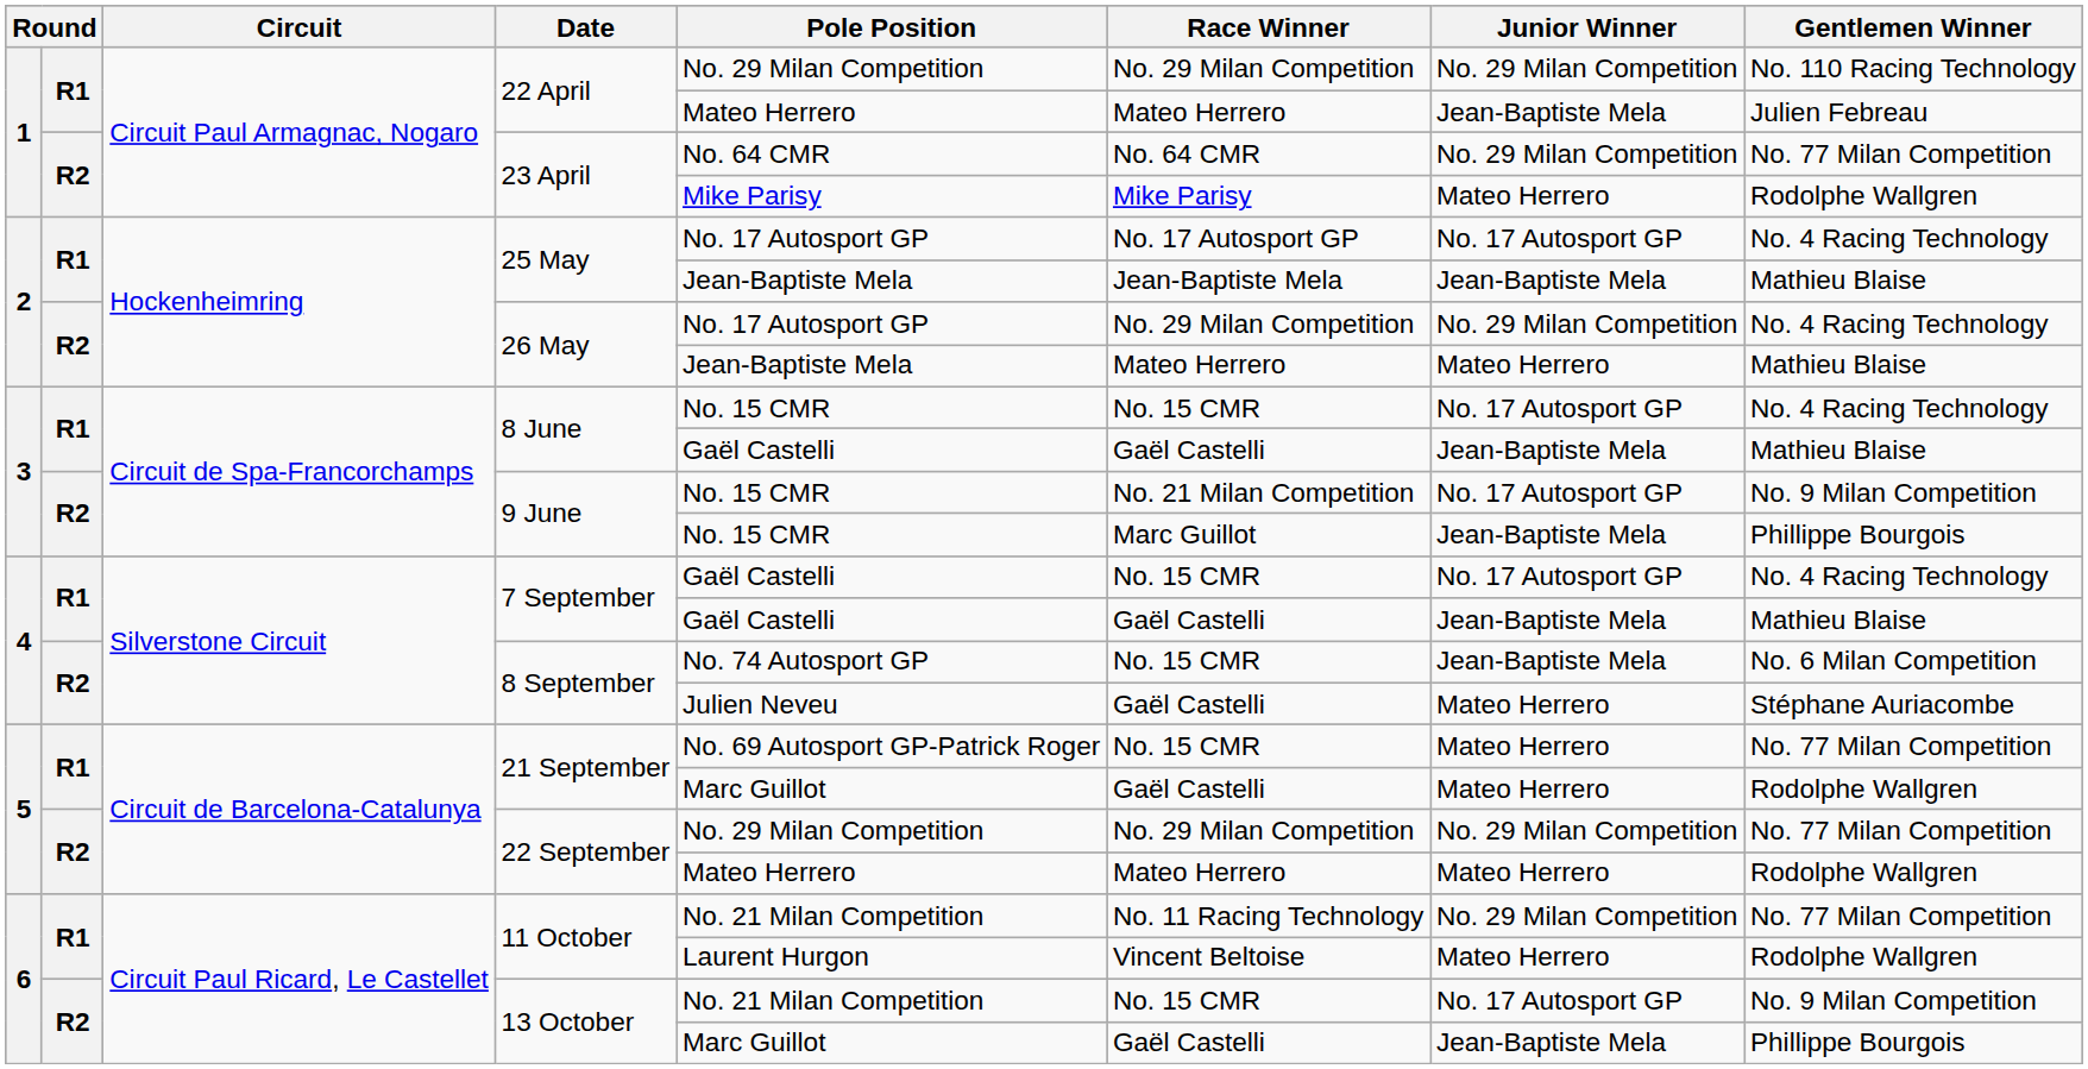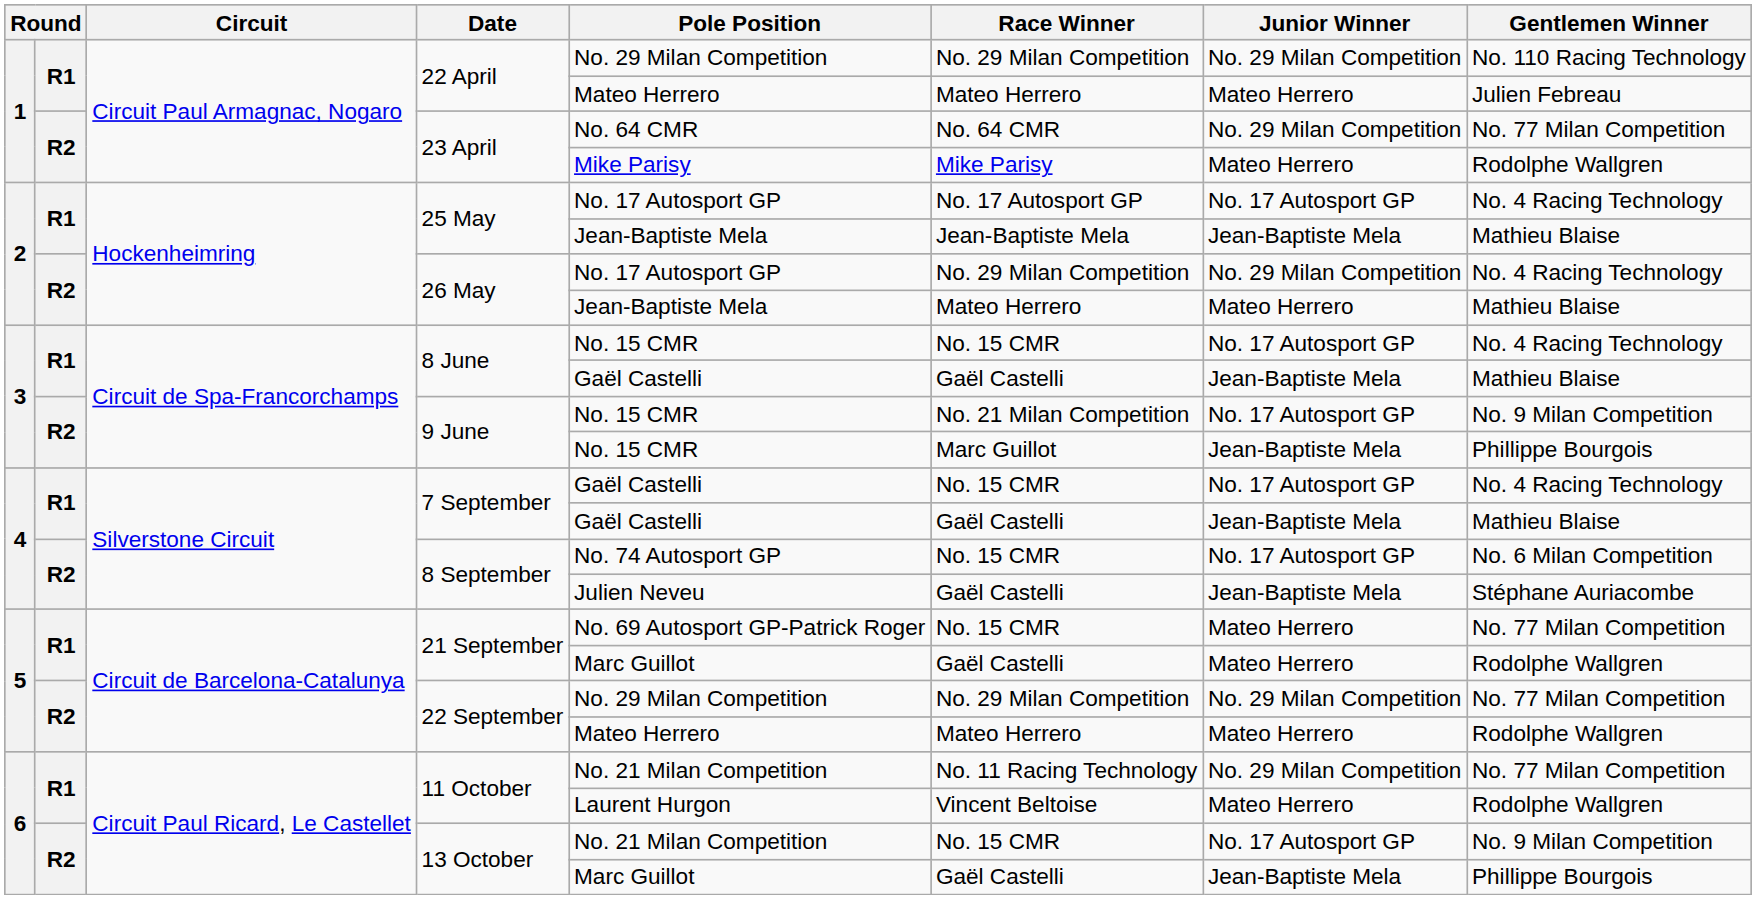row 3 | Junior Winner: Jean-Baptiste Mela -> Mateo Herrero
row 16 | Junior Winner: Jean-Baptiste Mela -> No. 17 Autosport GP
row 17 | Junior Winner: Mateo Herrero -> Jean-Baptiste Mela
